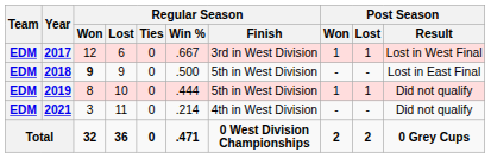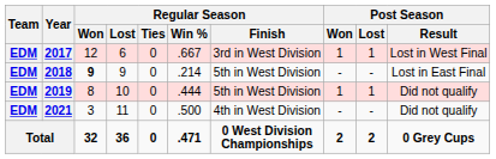2018 | Regular Season / Win %: .500 -> .214
2021 | Regular Season / Win %: .214 -> .500
